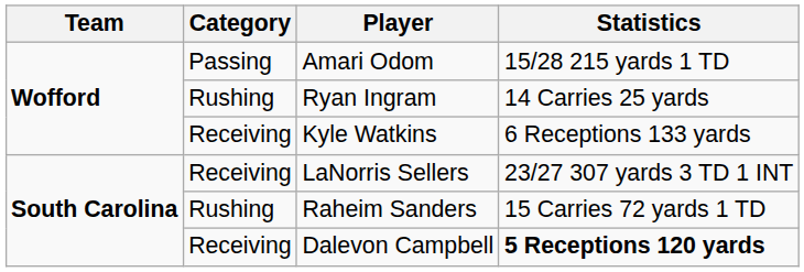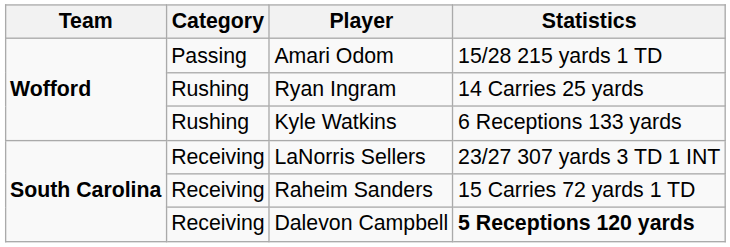Kyle Watkins | Category: Receiving -> Rushing
Raheim Sanders | Category: Rushing -> Receiving
